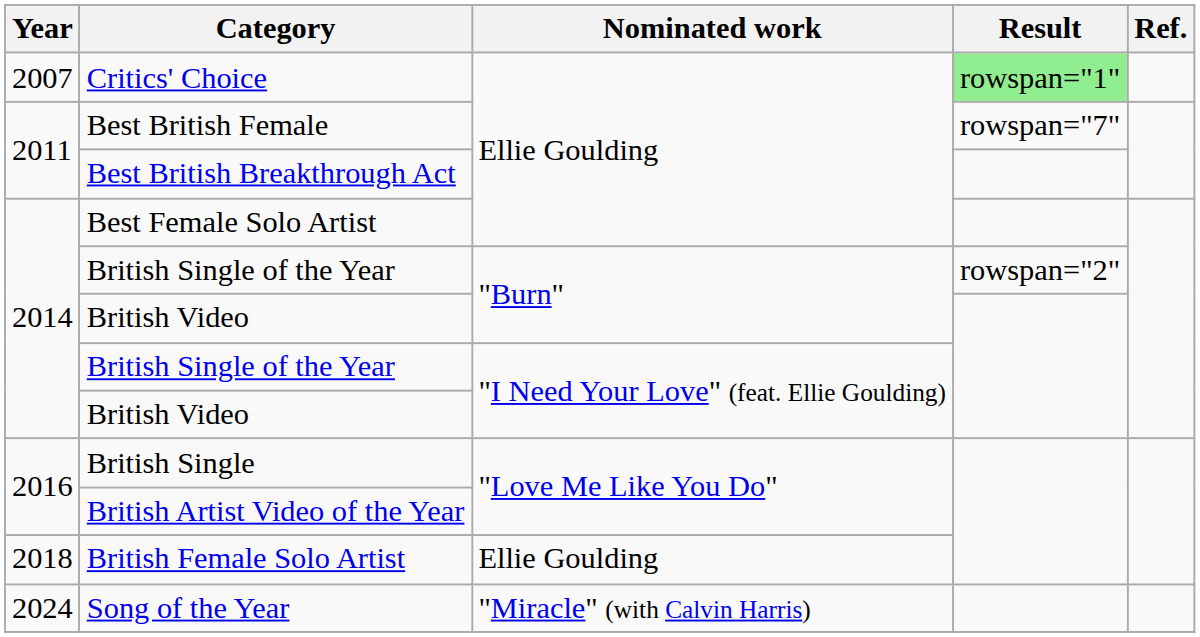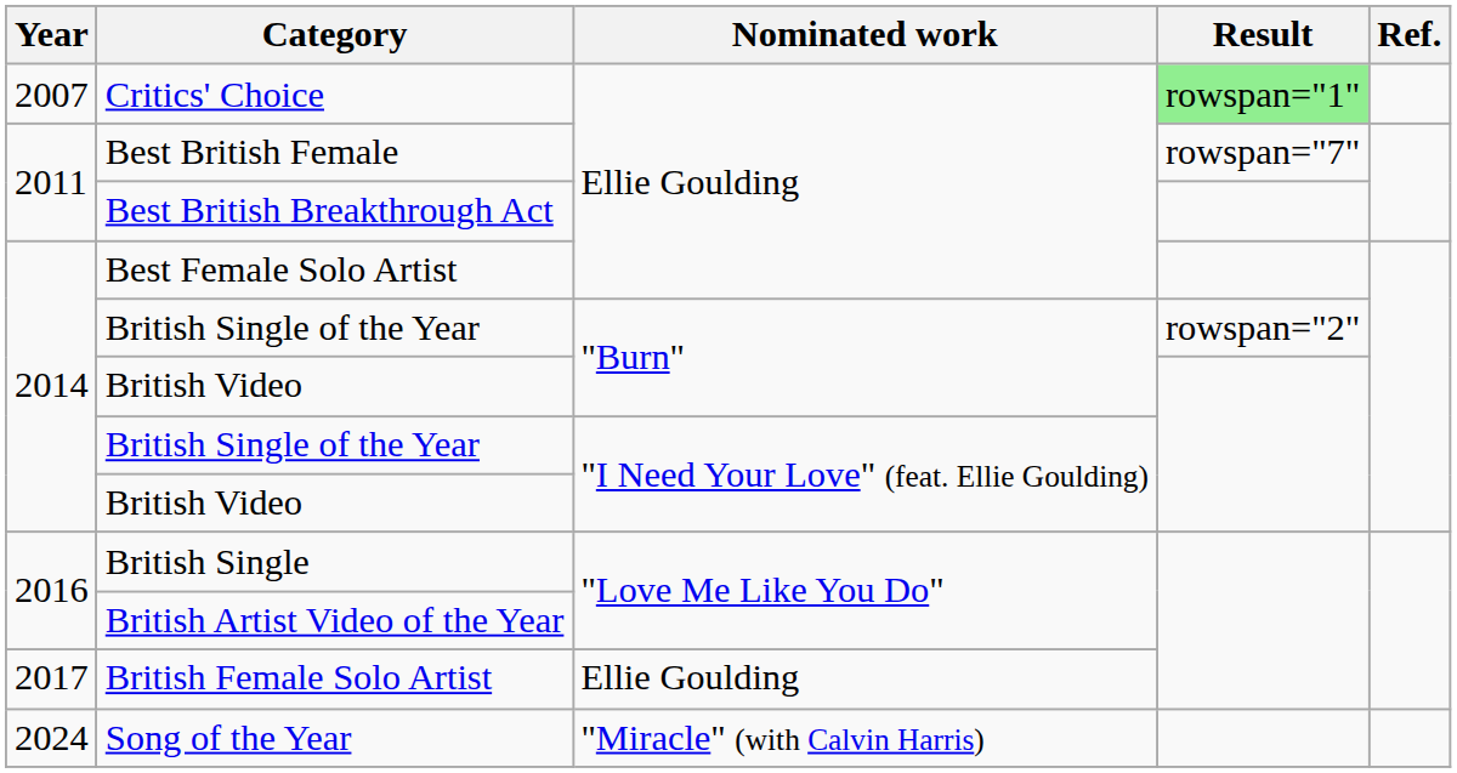British Female Solo Artist | Year: 2018 -> 2017
